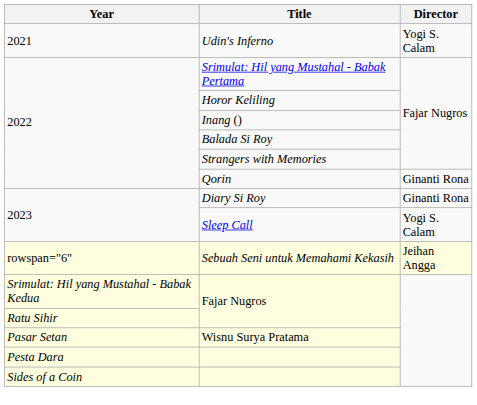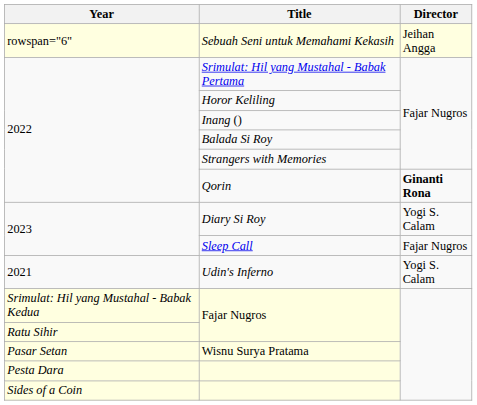rows swapped: Udin's Inferno <-> Sebuah Seni untuk Memahami Kekasih
Qorin | Director: normal -> bold
Diary Si Roy | Director: Ginanti Rona -> Yogi S. Calam
Sleep Call | Director: Yogi S. Calam -> Fajar Nugros
